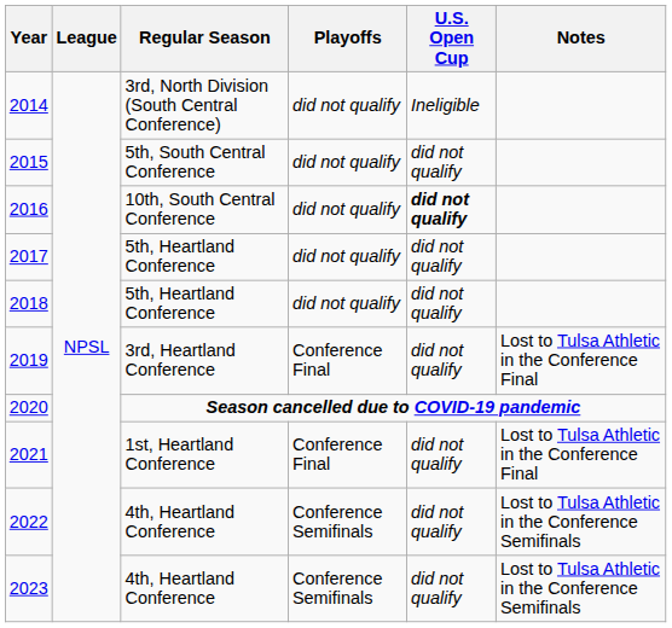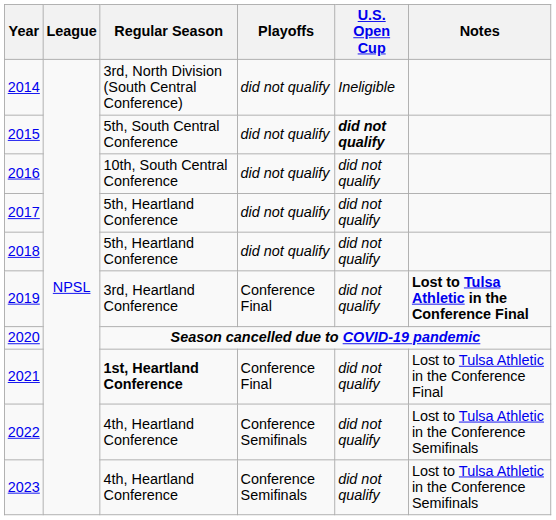2015 | U.S. Open Cup: normal -> bold
2016 | U.S. Open Cup: bold -> normal
2019 | Notes: normal -> bold
2021 | Regular Season: normal -> bold
